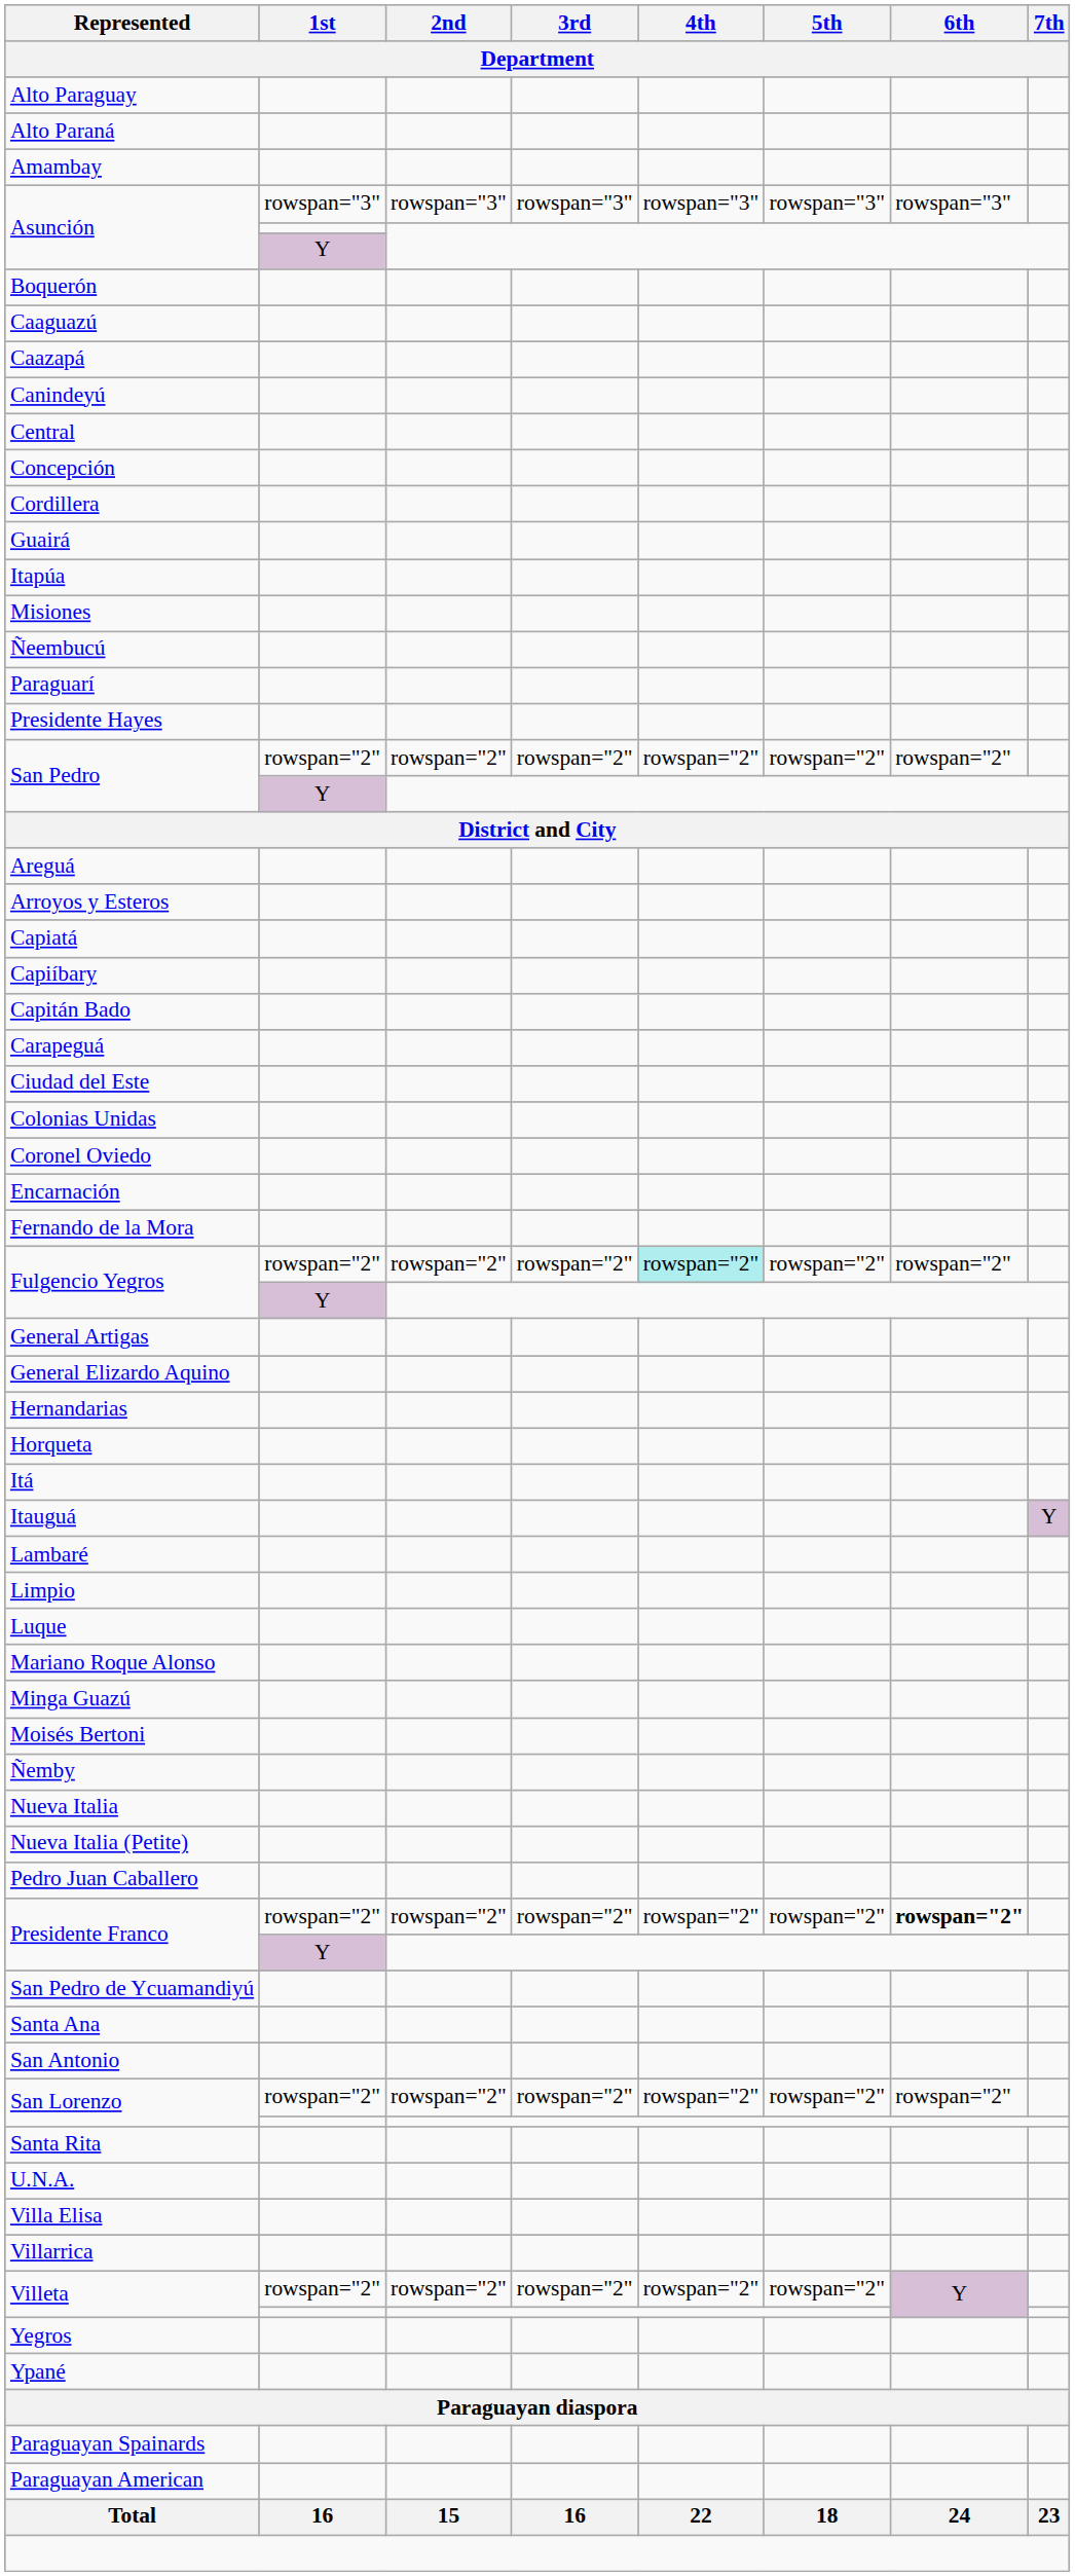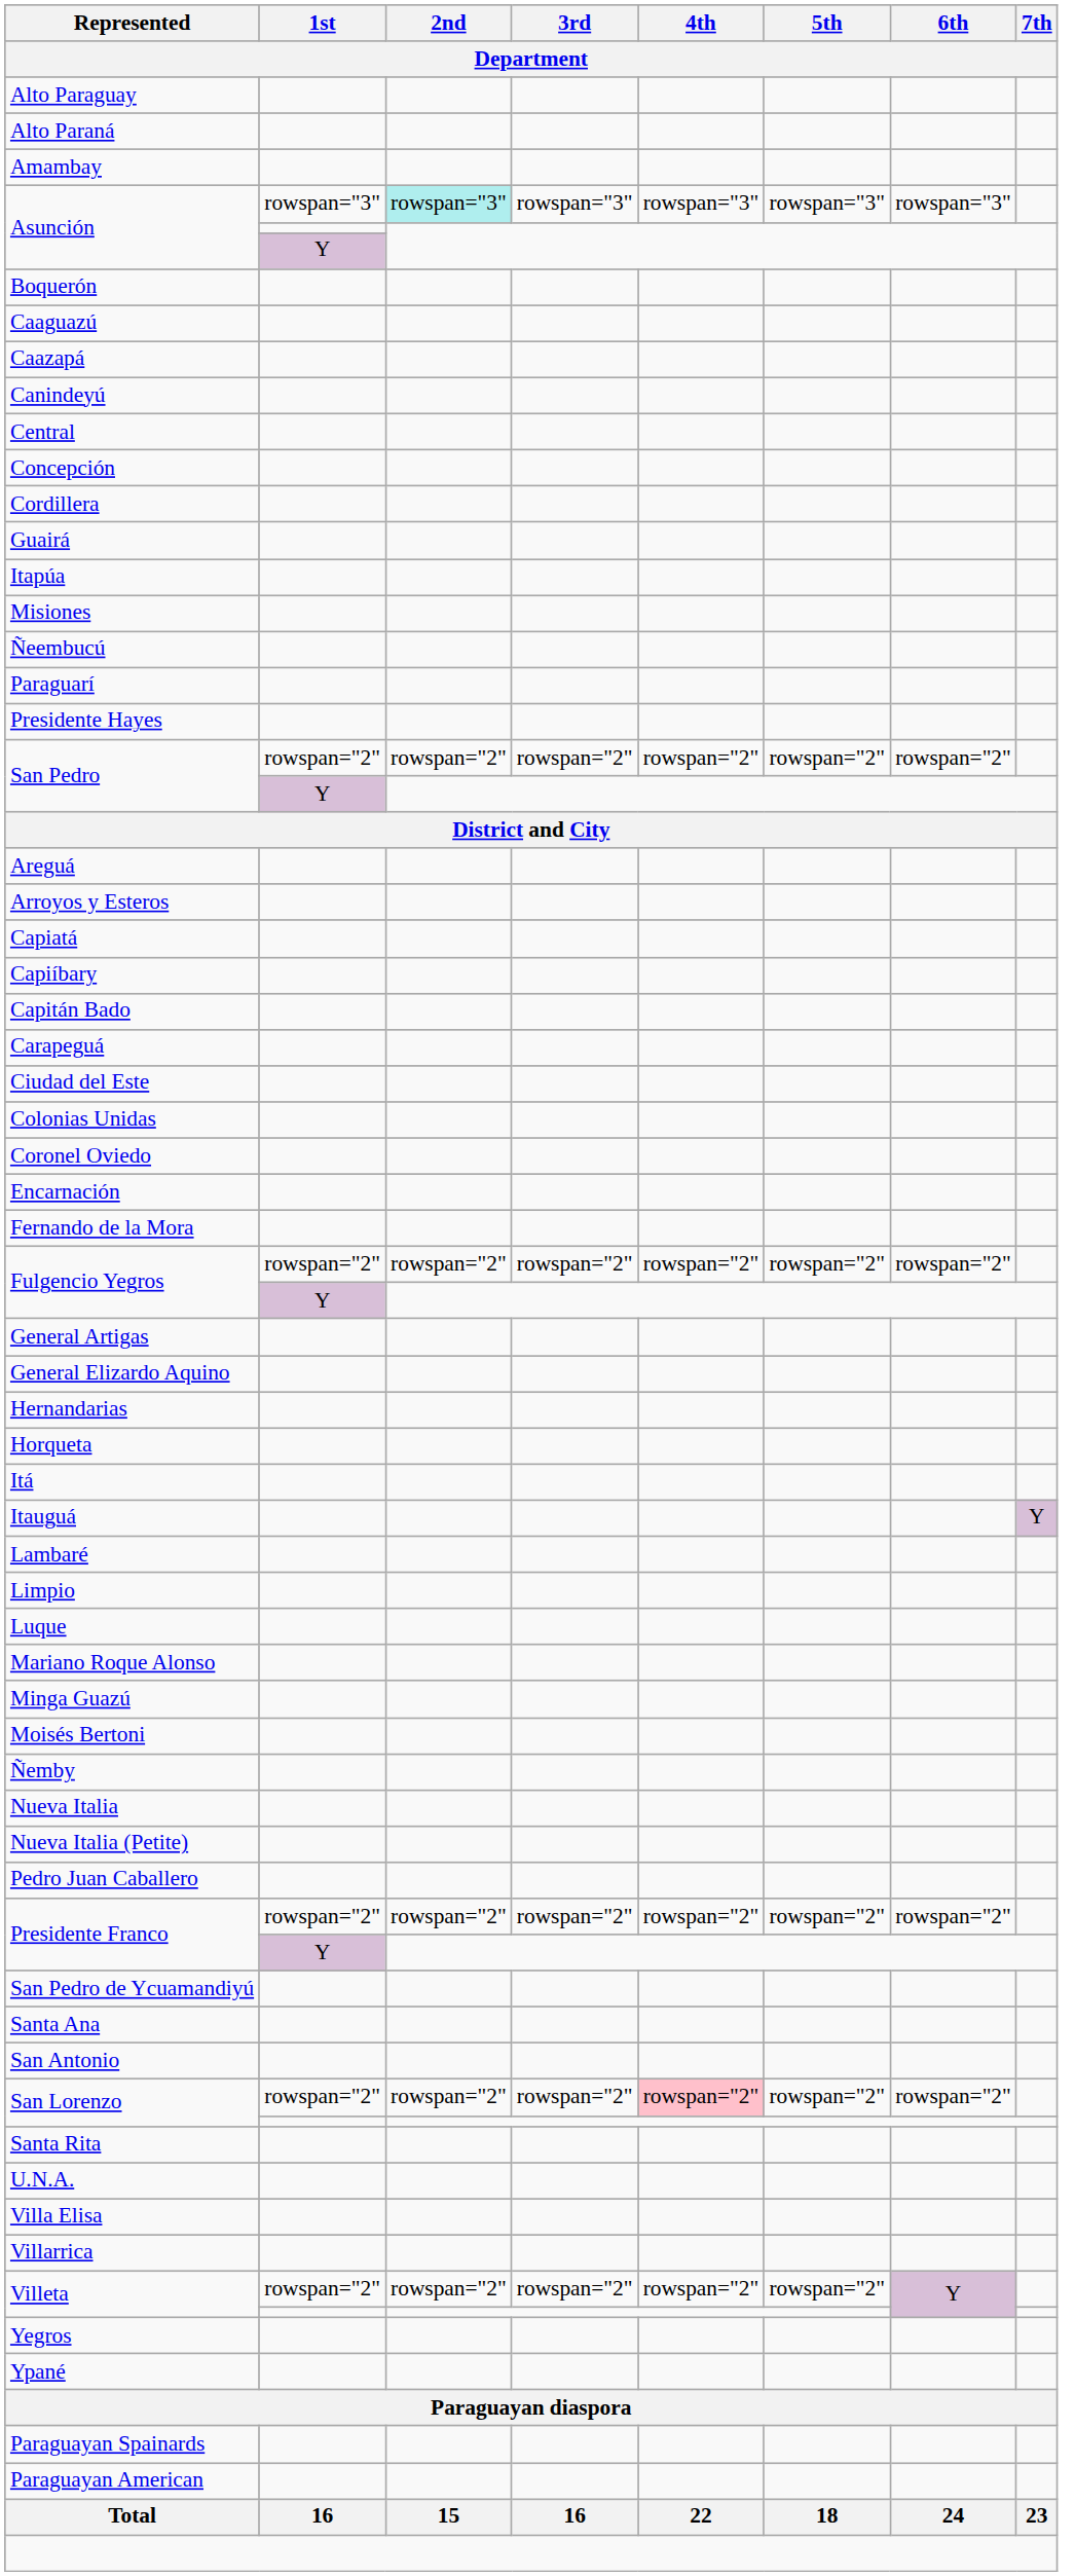Asunción / rowspan="3" | 2nd / Department: no background -> paleturquoise background
Fulgencio Yegros / rowspan="2" | 4th / Department: paleturquoise background -> no background
Presidente Franco / rowspan="2" | 6th / Department: bold -> normal
San Lorenzo / rowspan="2" | 4th / Department: no background -> pink background
